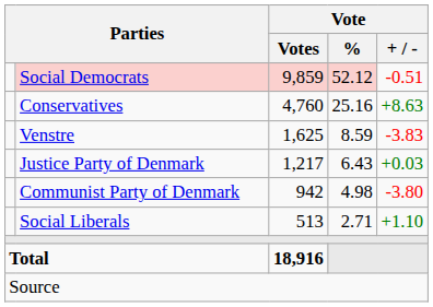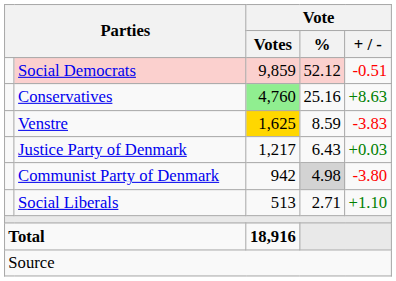Conservatives | Vote / Votes: no background -> lightgreen background
Venstre | Vote / Votes: no background -> gold background
Communist Party of Denmark | Vote / %: no background -> lightgrey background
